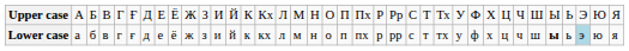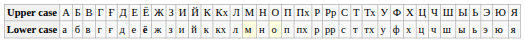Lower case | column 9: normal -> bold
Lower case | column 17: no background -> lightyellow background
Lower case | column 19: no background -> lightyellow background
Lower case | column 33: bold -> normal
Lower case | column 35: lightblue background -> no background
